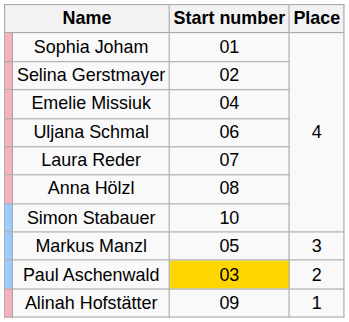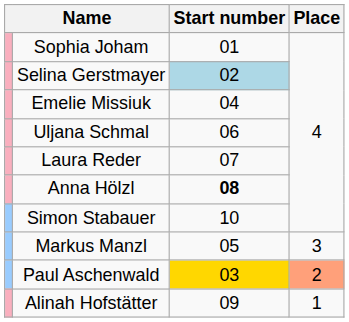Selina Gerstmayer | Start number: no background -> lightblue background
Anna Hölzl | Start number: normal -> bold
Paul Aschenwald | Place: no background -> lightsalmon background
